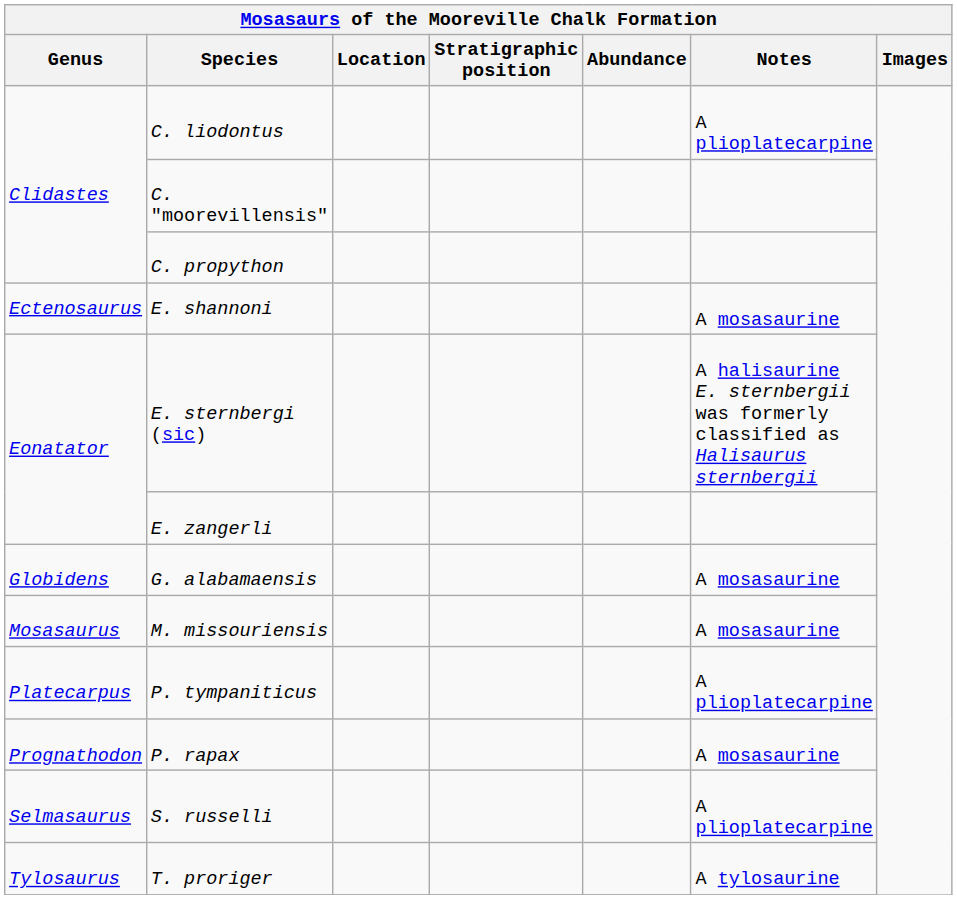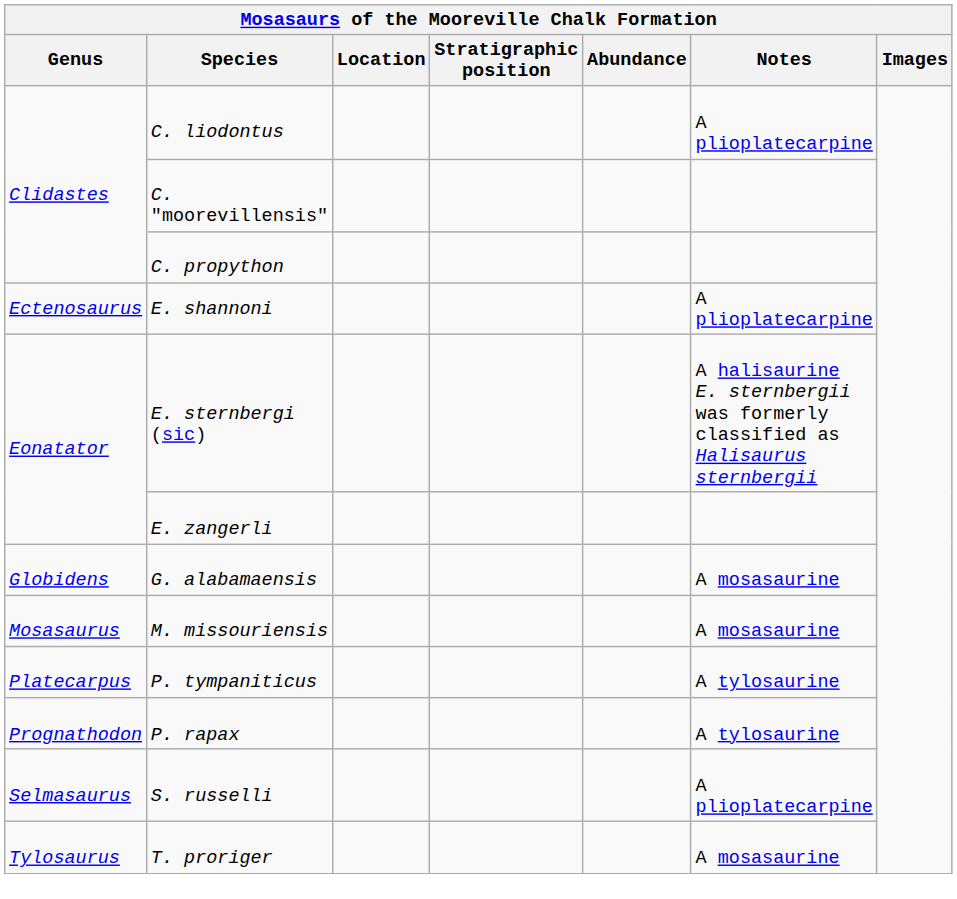E. shannoni | Notes: A mosasaurine -> A plioplatecarpine
P. tympaniticus | Notes: A plioplatecarpine -> A tylosaurine
P. rapax | Notes: A mosasaurine -> A tylosaurine
T. proriger | Notes: A tylosaurine -> A mosasaurine
